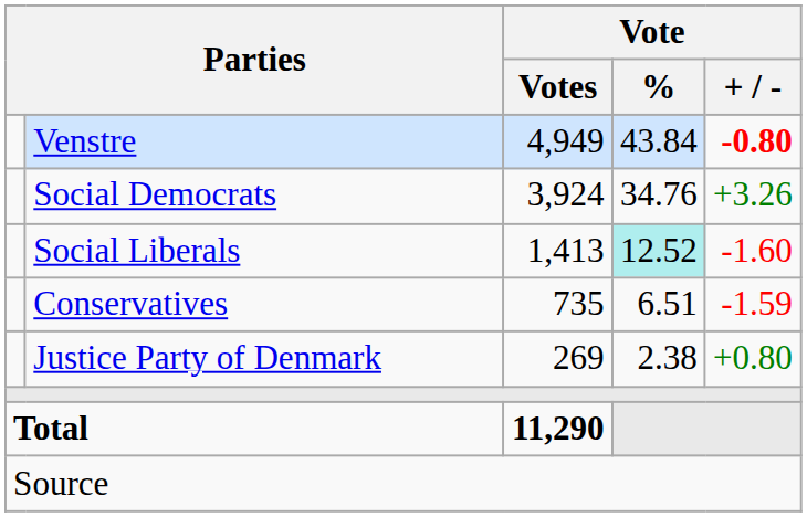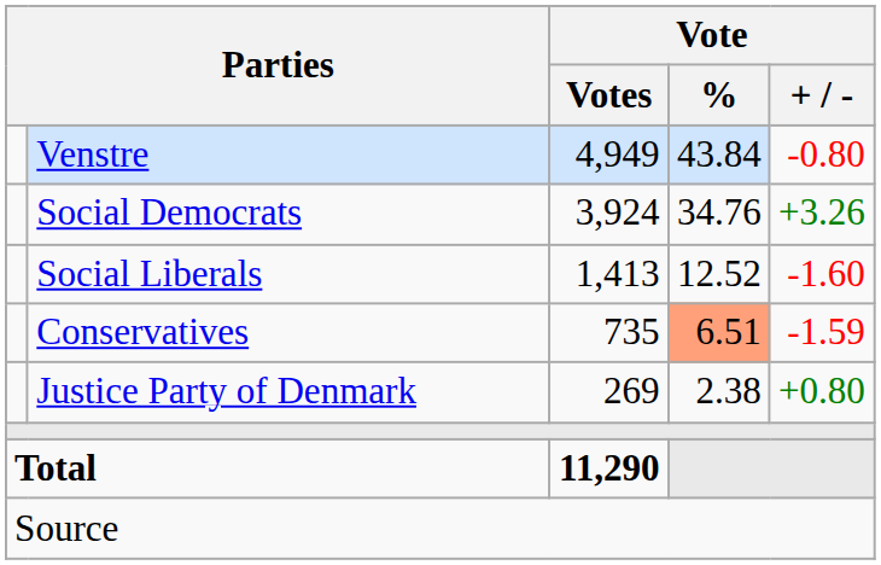Venstre | Vote / + / -: bold -> normal
Social Liberals | Vote / %: paleturquoise background -> no background
Conservatives | Vote / %: no background -> lightsalmon background
